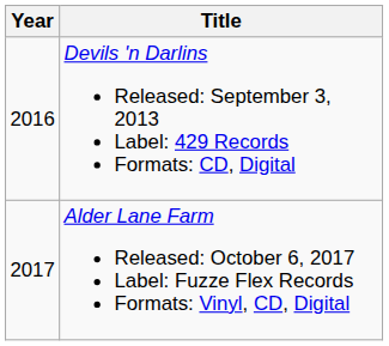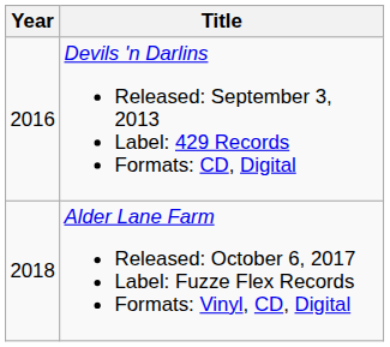row 3 | Year: 2017 -> 2018
